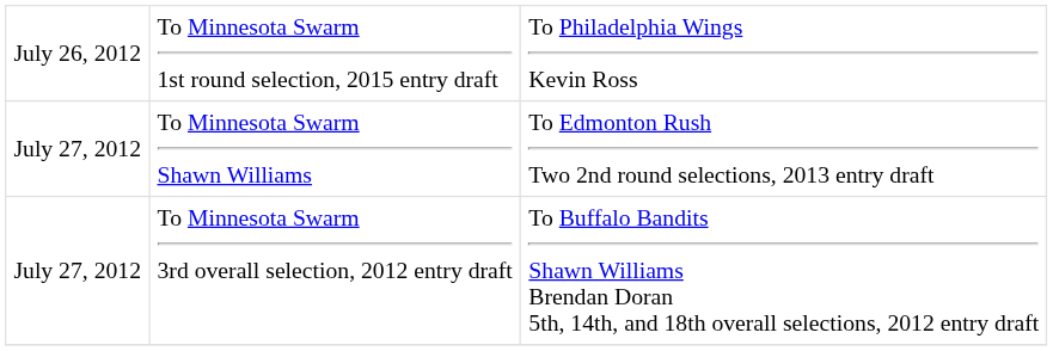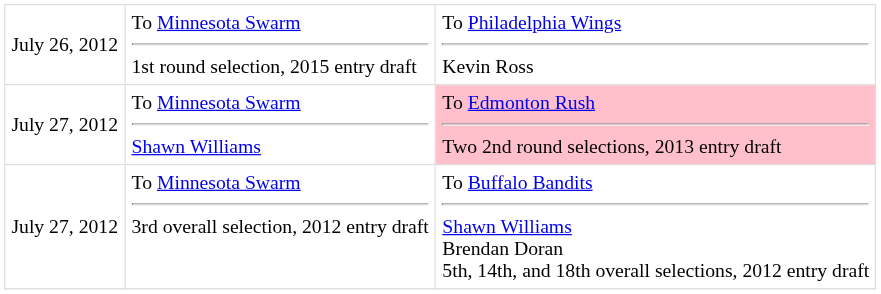To Minnesota Swarm Shawn Williams | column 3: no background -> pink background
